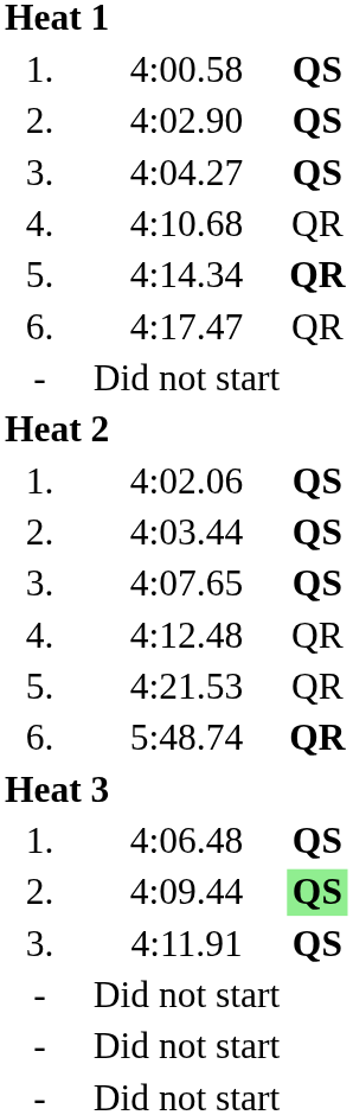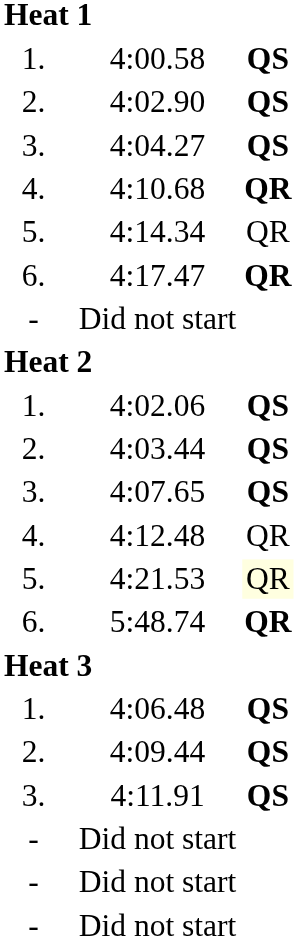4:10.68 | column 3: normal -> bold
4:14.34 | column 3: bold -> normal
4:17.47 | column 3: normal -> bold
4:21.53 | column 3: no background -> lightyellow background
4:09.44 | column 3: lightgreen background -> no background
